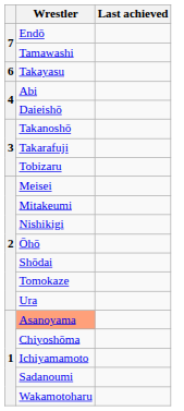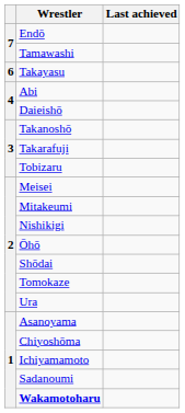Asanoyama | Wrestler: lightsalmon background -> no background
Wakamotoharu | Wrestler: normal -> bold
